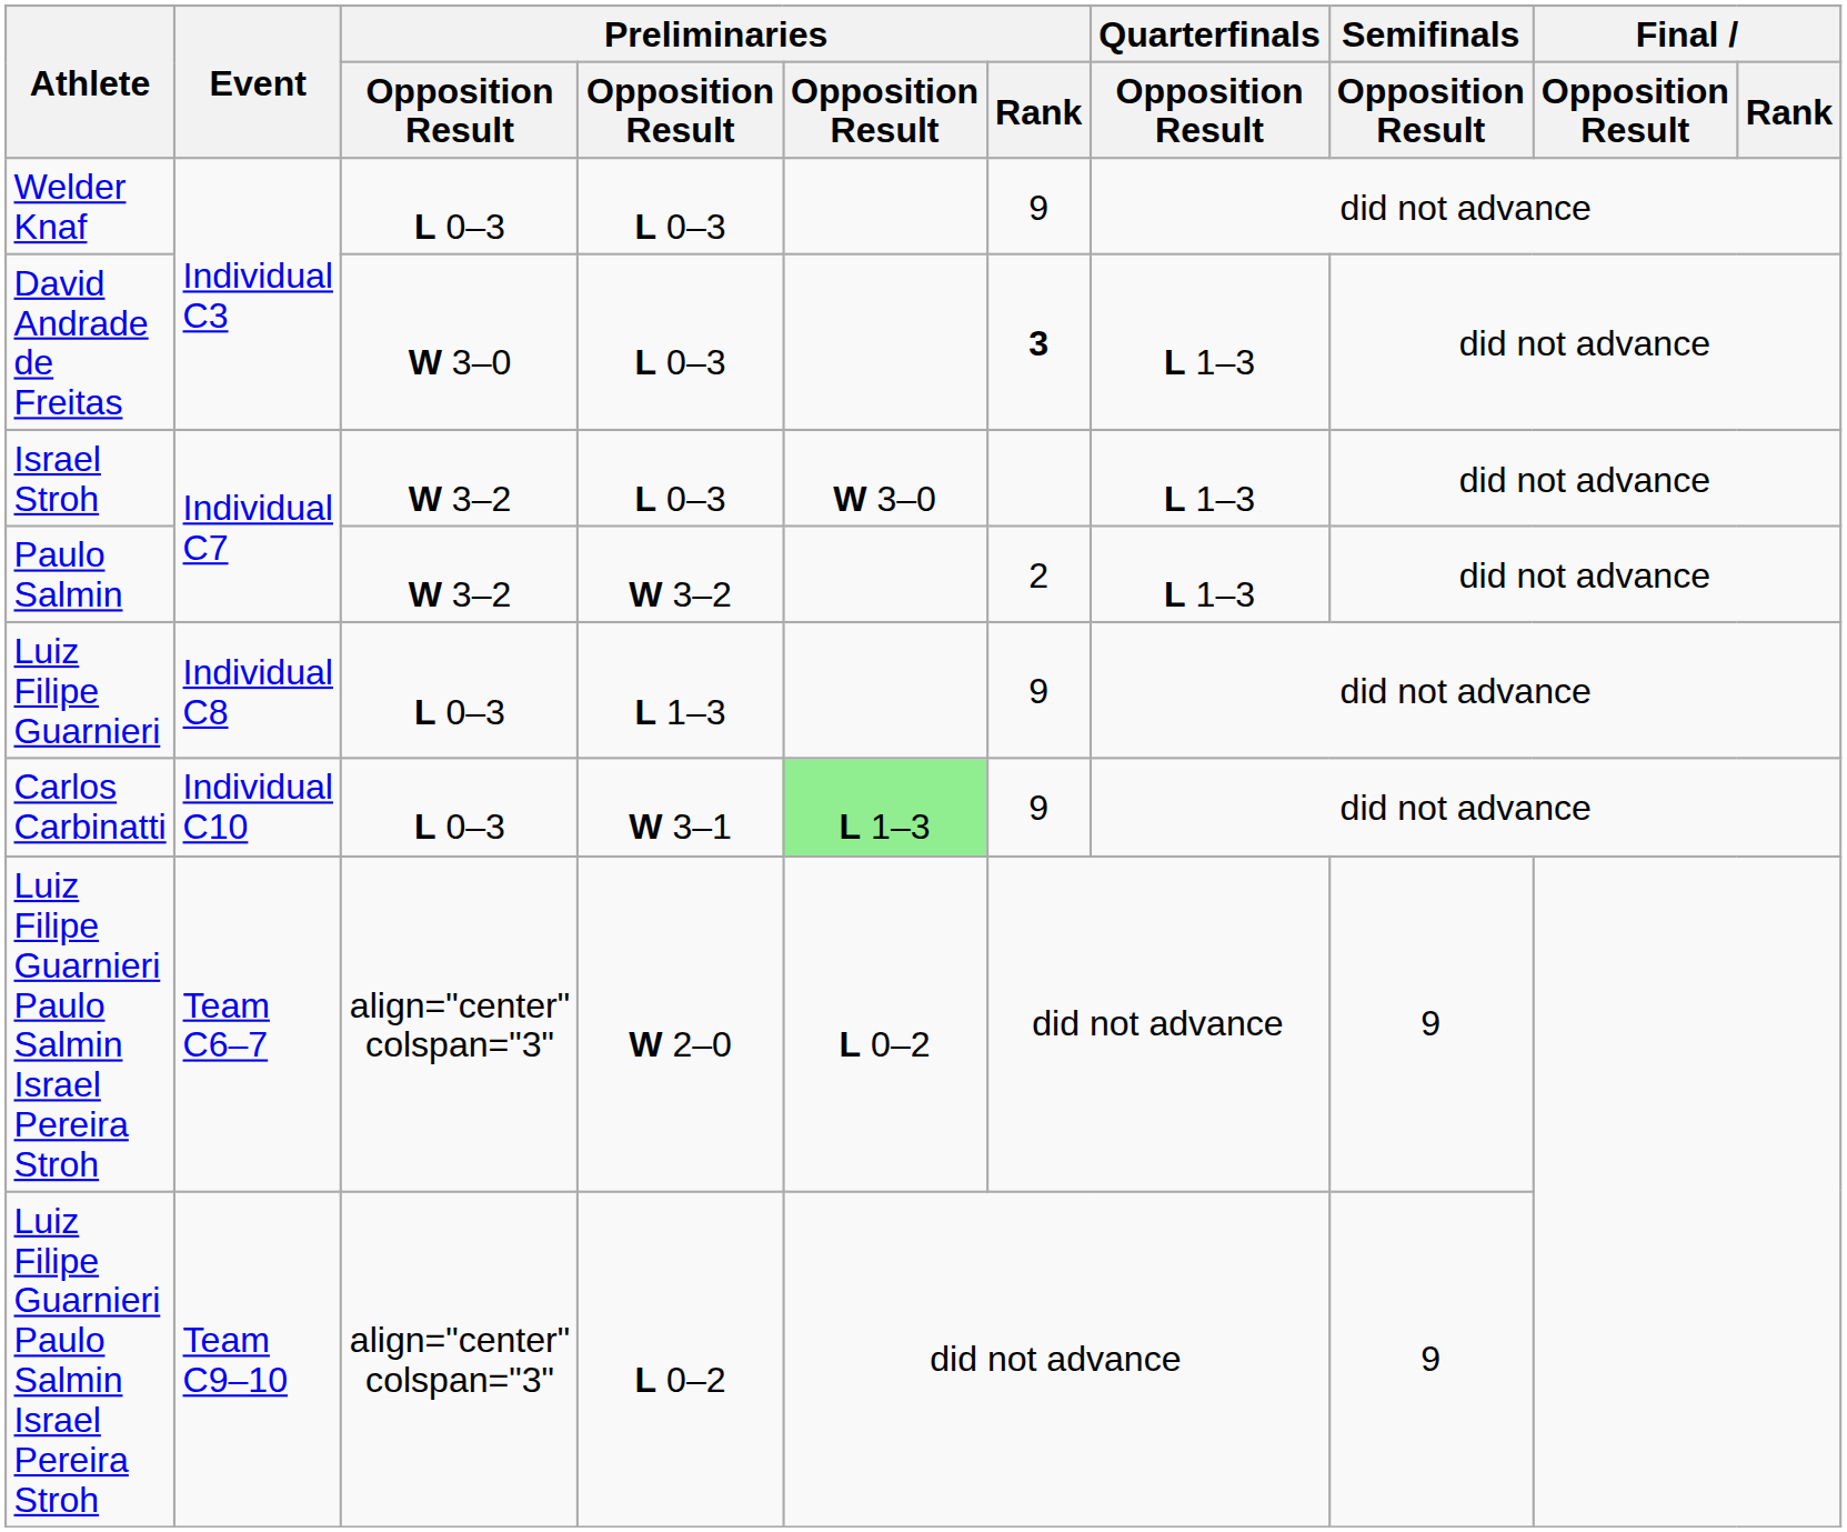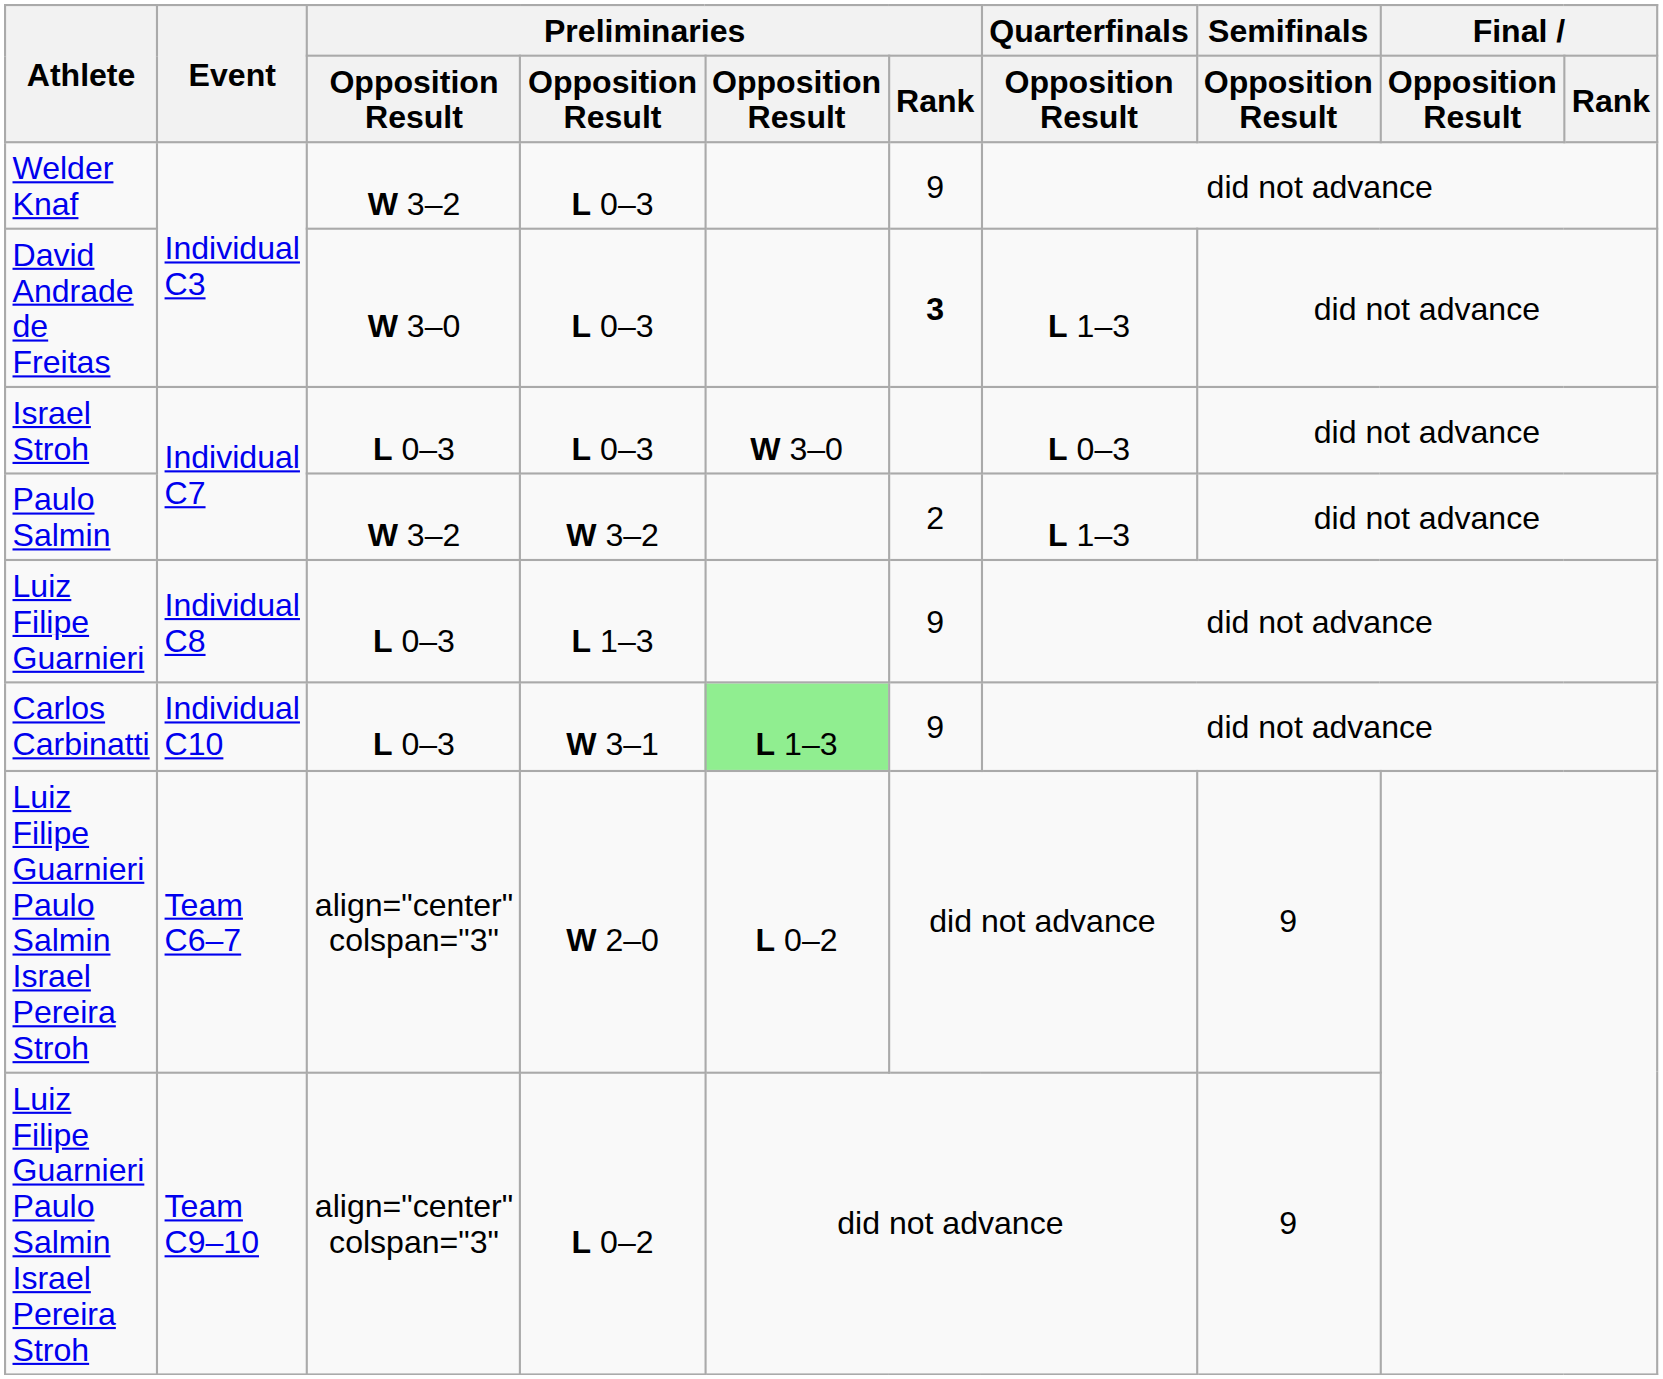Welder Knaf | column 3: L 0–3 -> W 3–2
Israel Stroh | column 3: W 3–2 -> L 0–3
Israel Stroh | Quarterfinals / Opposition Result: L 1–3 -> L 0–3
